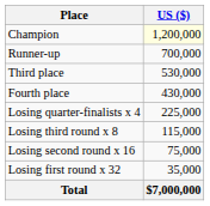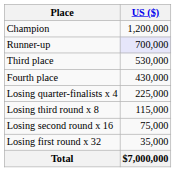Champion | US ($): lightyellow background -> no background
Runner-up | US ($): no background -> lavender background
